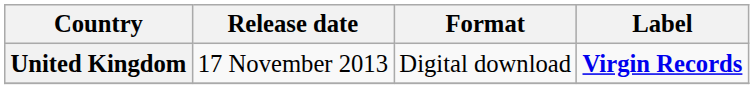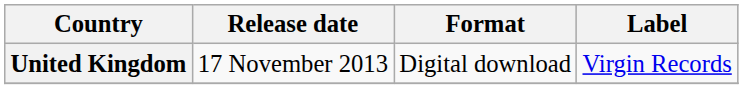United Kingdom | Label: bold -> normal
